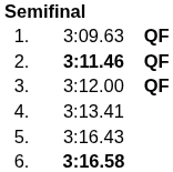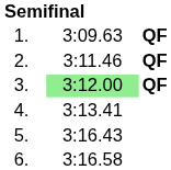2. | column 2: bold -> normal
3. | column 2: no background -> lightgreen background
6. | column 2: bold -> normal
